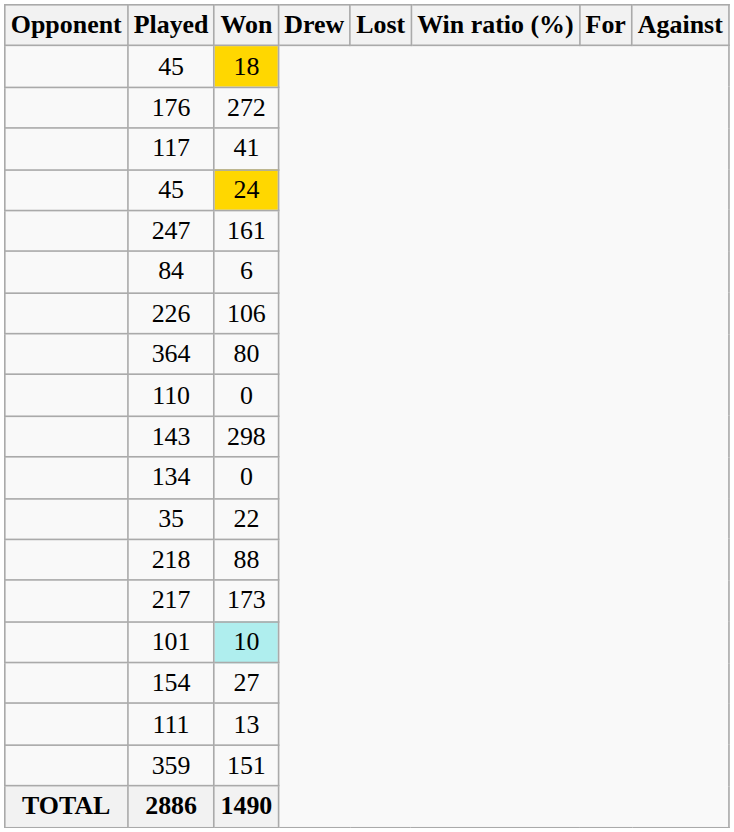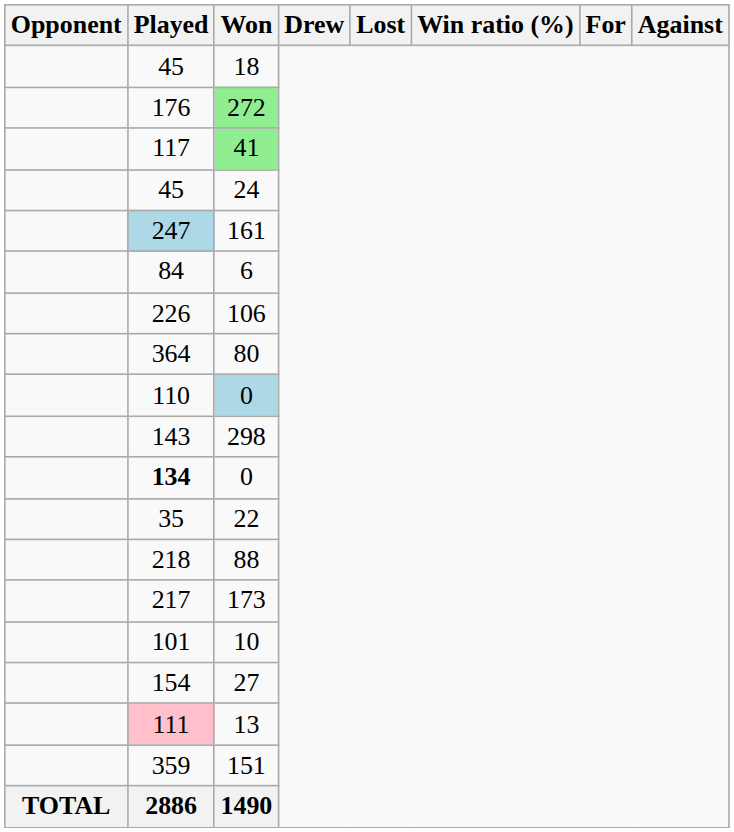45 / 18 | Won: gold background -> no background
176 | Won: no background -> lightgreen background
117 | Won: no background -> lightgreen background
45 / 24 | Won: gold background -> no background
247 | Played: no background -> lightblue background
110 | Won: no background -> lightblue background
134 | Played: normal -> bold
101 | Won: paleturquoise background -> no background
111 | Played: no background -> pink background
